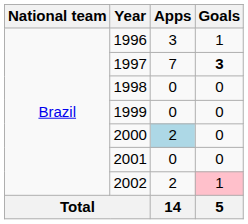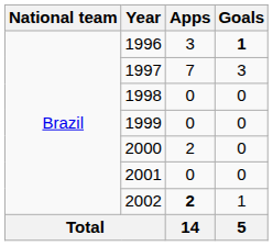1996 | Goals: normal -> bold
1997 | Goals: bold -> normal
2000 | Apps: lightblue background -> no background
2002 | Apps: normal -> bold
2002 | Goals: pink background -> no background
